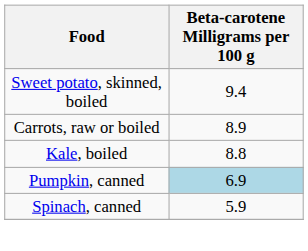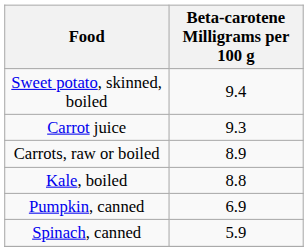+ row: Carrot juice | 9.3
Pumpkin, canned | Beta-carotene Milligrams per 100 g: lightblue background -> no background
